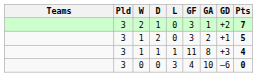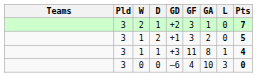columns swapped: L <-> GD
